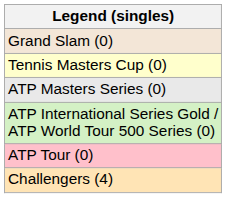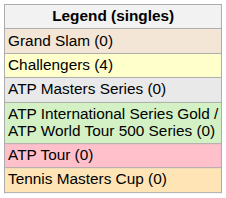row 3 | column 1: Tennis Masters Cup (0) -> Challengers (4)
row 7 | column 1: Challengers (4) -> Tennis Masters Cup (0)
